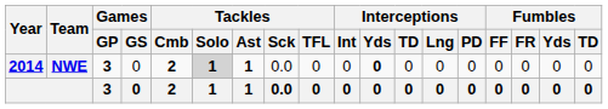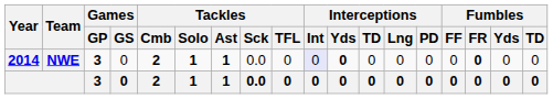NWE | Tackles / Solo: lightgrey background -> no background
NWE | Interceptions / Int: no background -> lavender background
NWE | Fumbles / FR: normal -> bold
